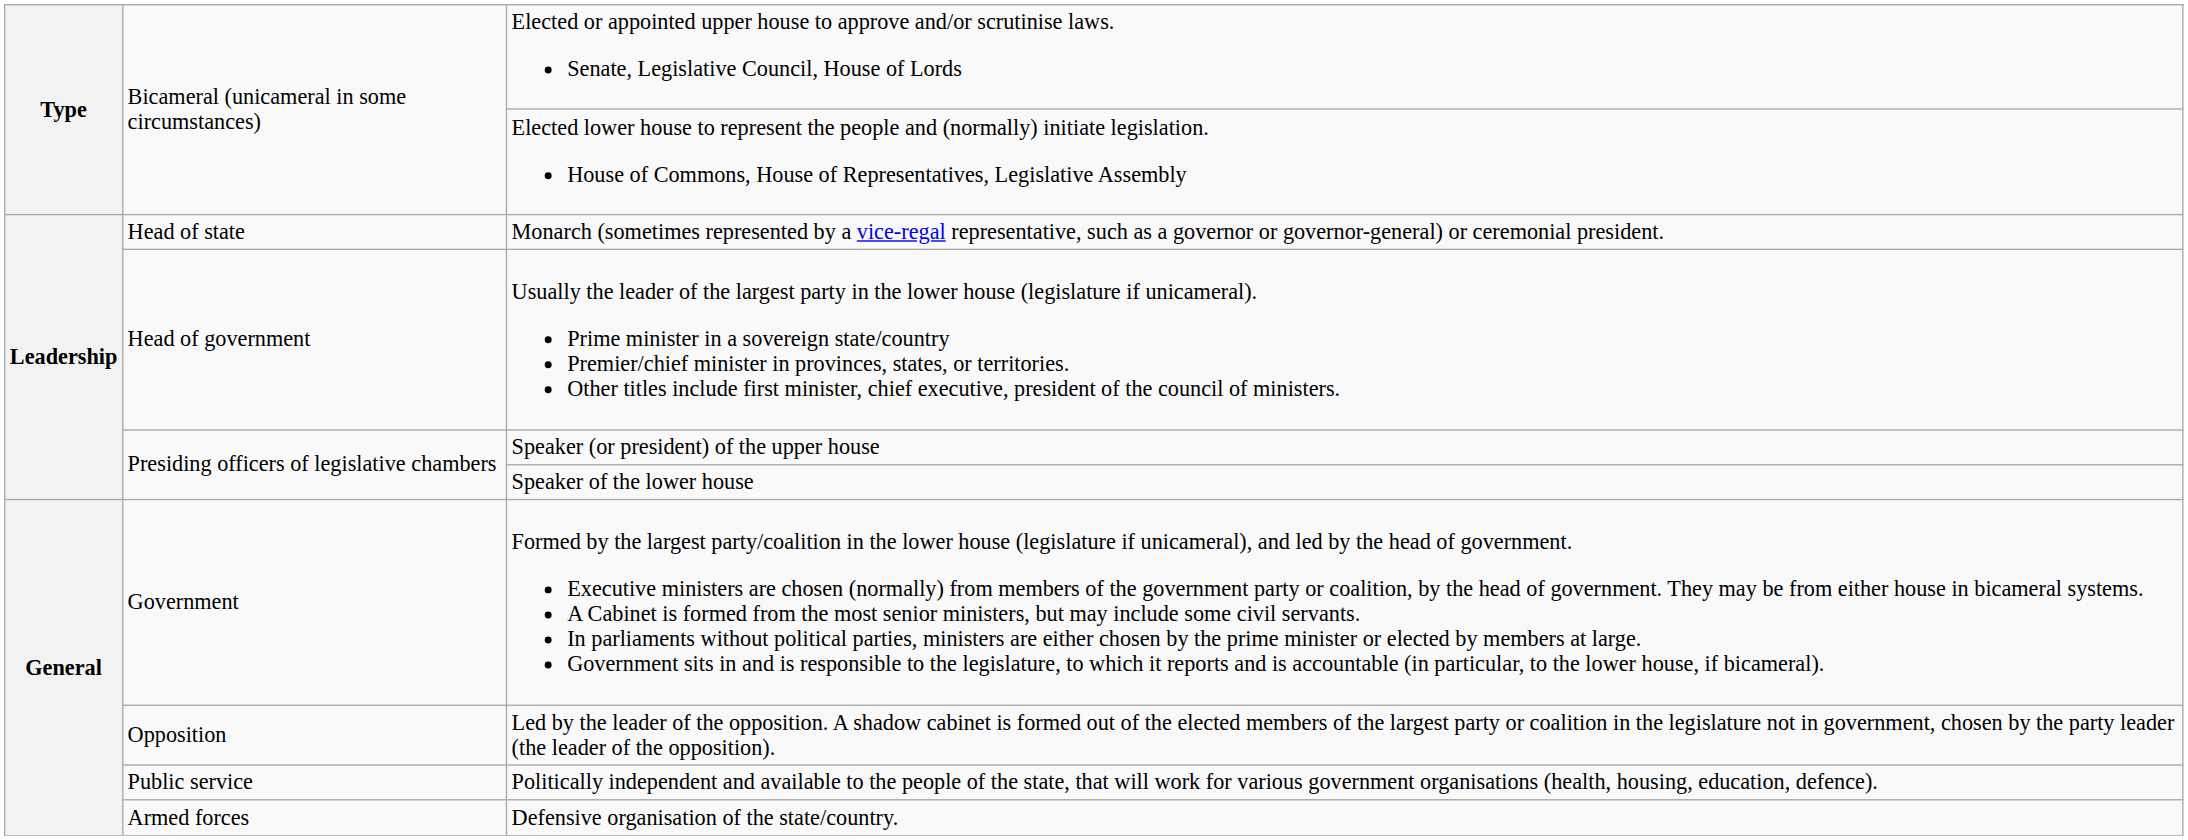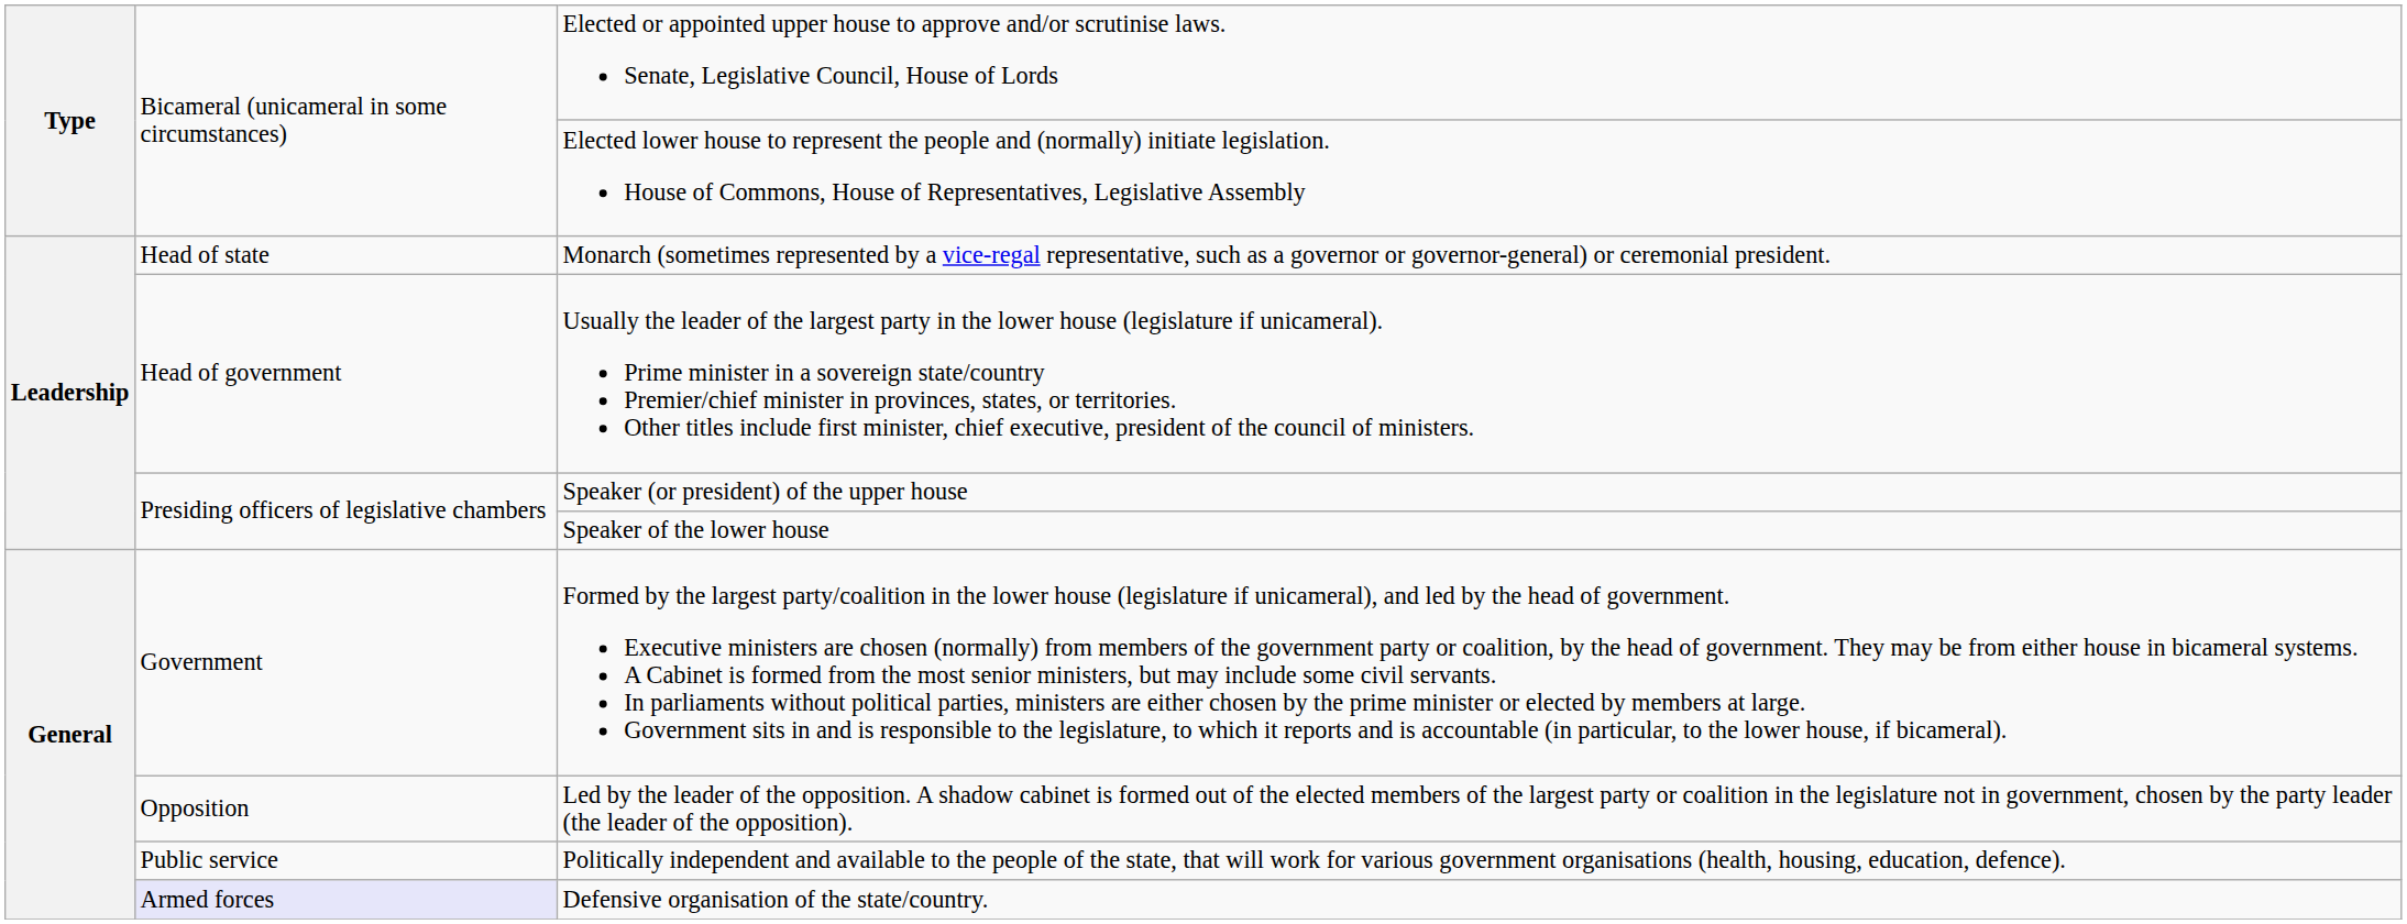Defensive organisation of the state/country. | column 2: no background -> lavender background
